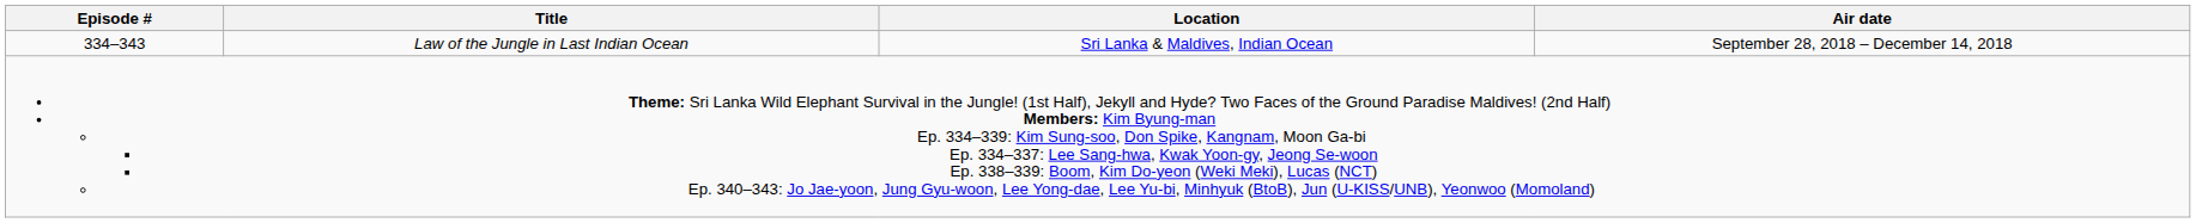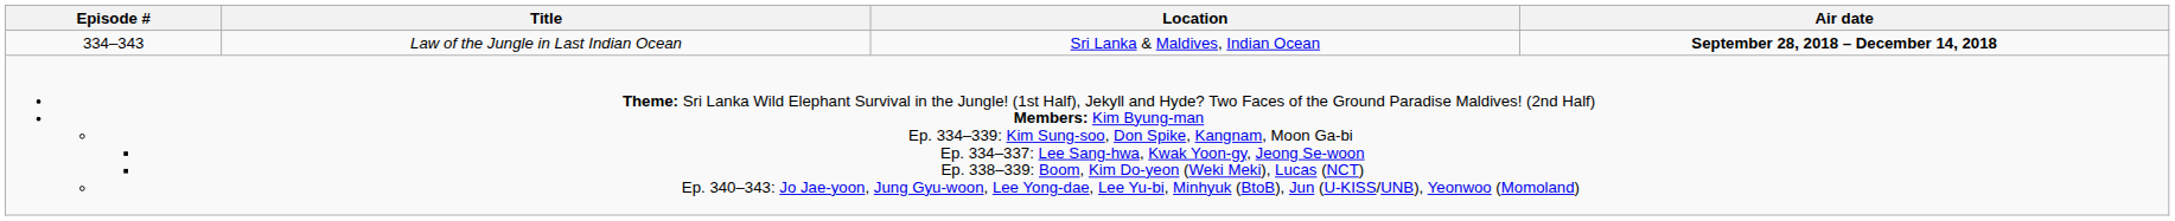334–343 | Air date: normal -> bold
